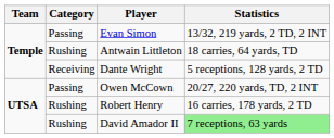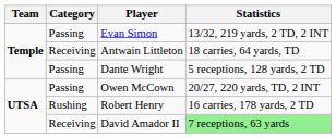Antwain Littleton | Category: Rushing -> Receiving
Dante Wright | Category: Receiving -> Passing
David Amador II | Category: Rushing -> Receiving
